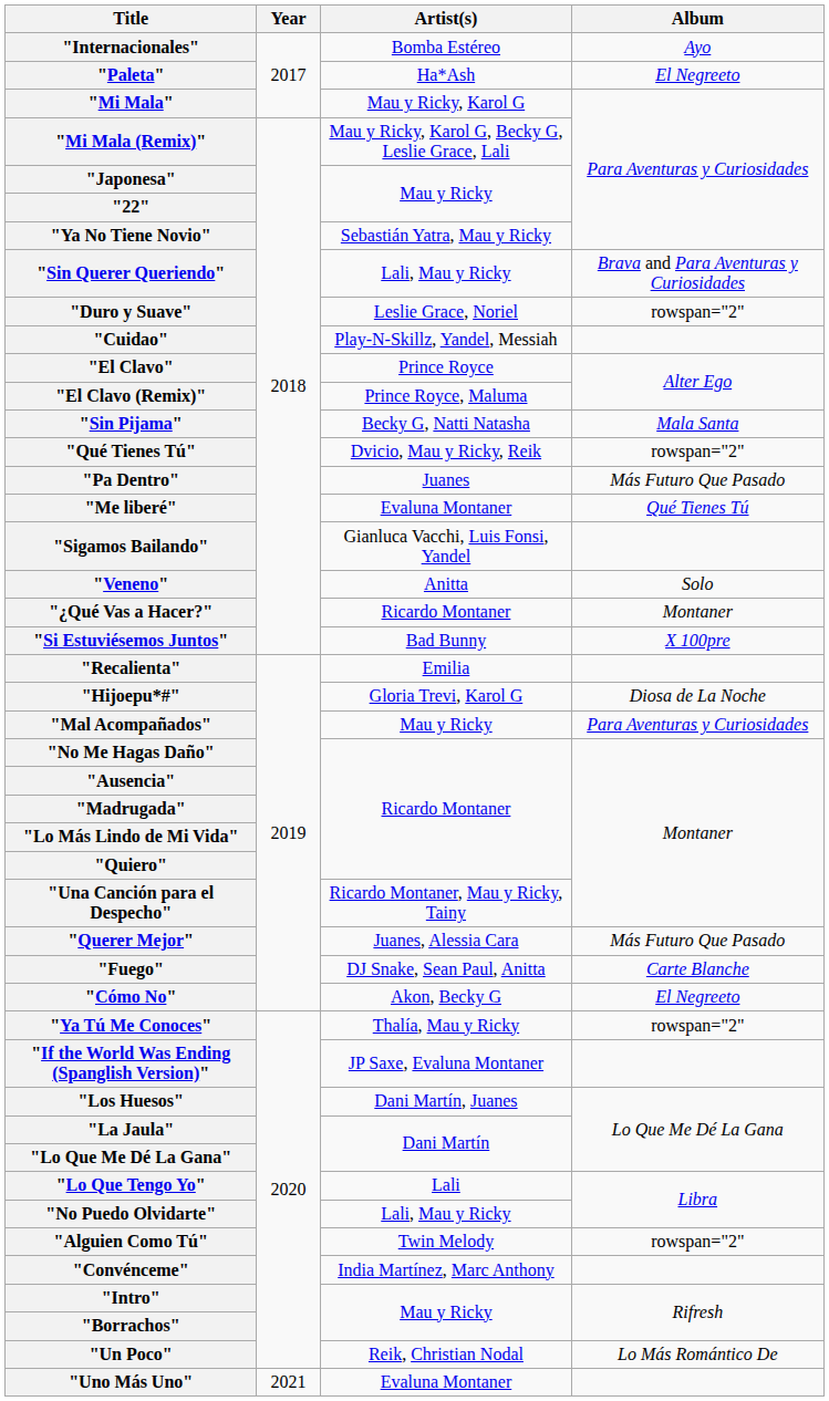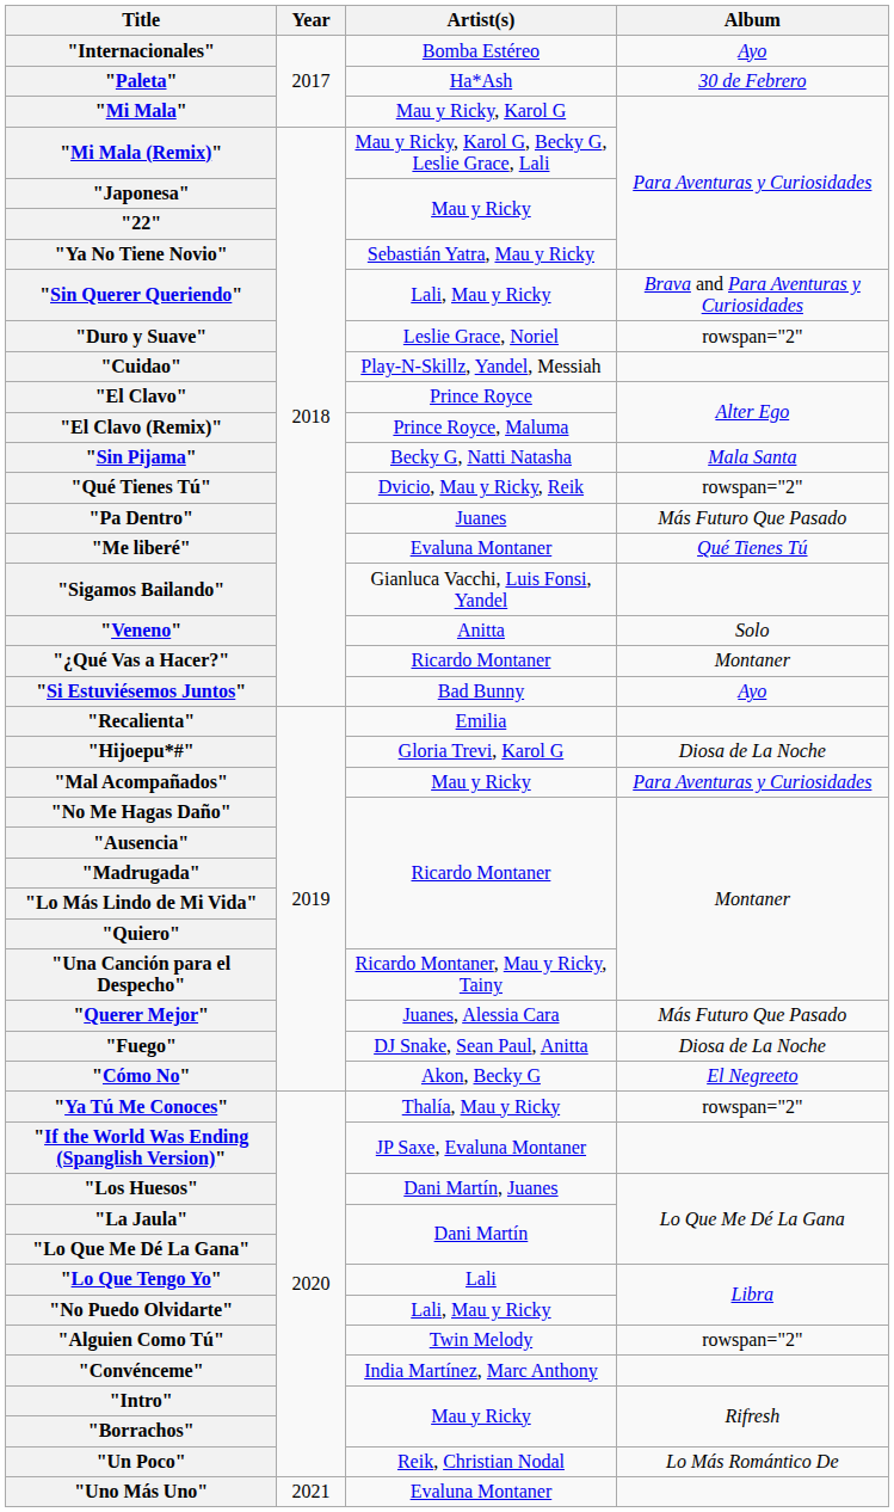"Paleta" | Album: El Negreeto -> 30 de Febrero
"Si Estuviésemos Juntos" | Album: X 100pre -> Ayo
"Fuego" | Album: Carte Blanche -> Diosa de La Noche
